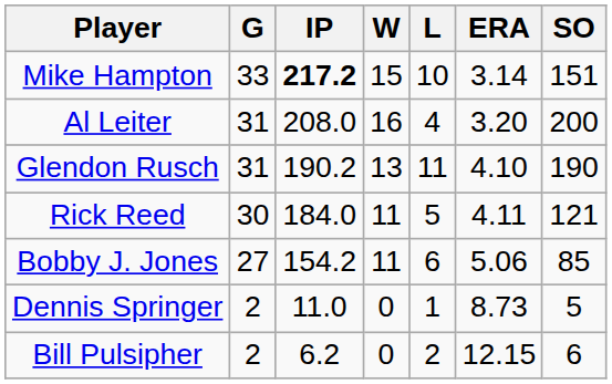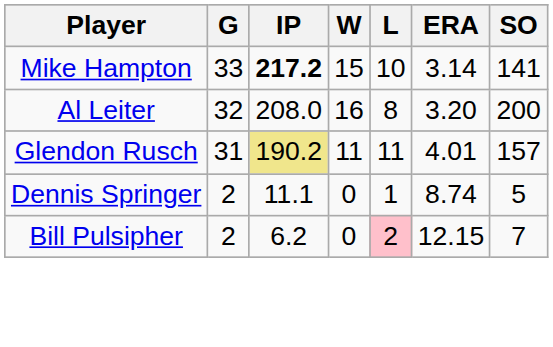Mike Hampton | SO: 151 -> 141
Al Leiter | G: 31 -> 32
Al Leiter | L: 4 -> 8
Glendon Rusch | IP: no background -> khaki background
Glendon Rusch | W: 13 -> 11
Glendon Rusch | ERA: 4.10 -> 4.01
Glendon Rusch | SO: 190 -> 157
- row: Rick Reed | 30 | 184.0 | 11 | 5 | 4.11 | 121
- row: Bobby J. Jones | 27 | 154.2 | 11 | 6 | 5.06 | 85
Dennis Springer | IP: 11.0 -> 11.1
Dennis Springer | ERA: 8.73 -> 8.74
Bill Pulsipher | L: no background -> pink background
Bill Pulsipher | SO: 6 -> 7
